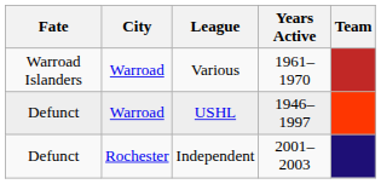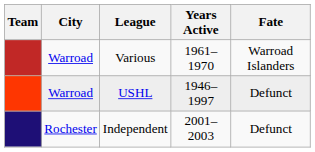columns swapped: Team <-> Fate
